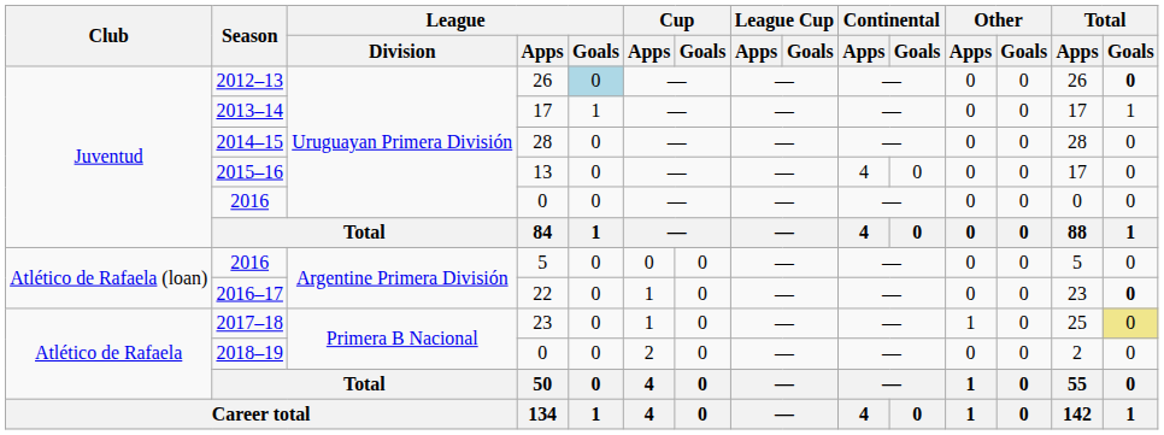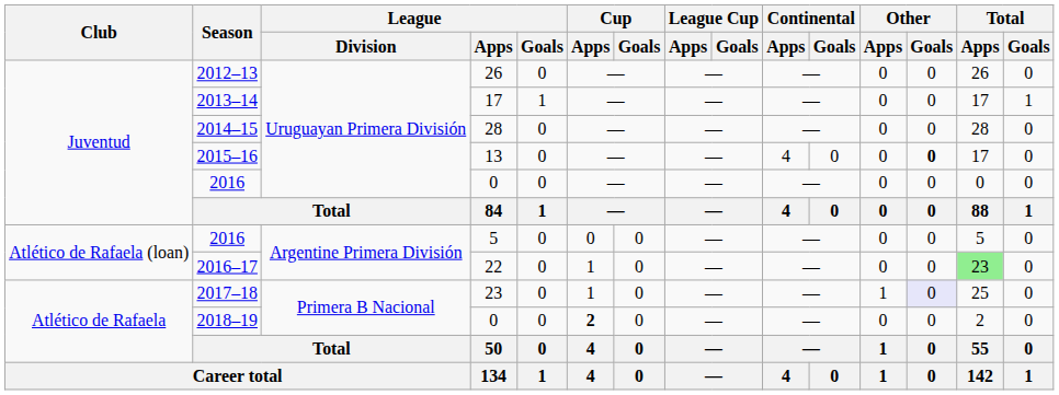2012–13 | League / Goals: lightblue background -> no background
2012–13 | Total / Goals: bold -> normal
2015–16 | Other / Goals: normal -> bold
2016–17 | Total / Apps: no background -> lightgreen background
2016–17 | Total / Goals: bold -> normal
2017–18 | Other / Goals: no background -> lavender background
2017–18 | Total / Goals: khaki background -> no background
2018–19 | Cup / Apps: normal -> bold
